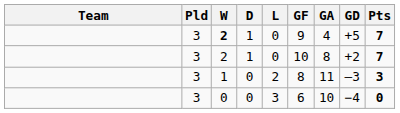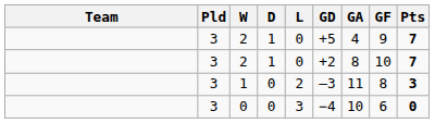columns swapped: GF <-> GD
row 2 | W: bold -> normal
